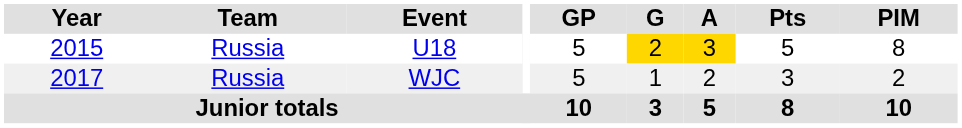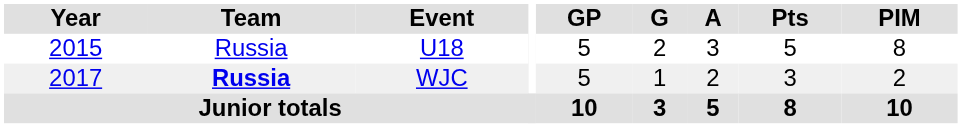U18 | G: gold background -> no background
U18 | A: gold background -> no background
WJC | Team: normal -> bold
